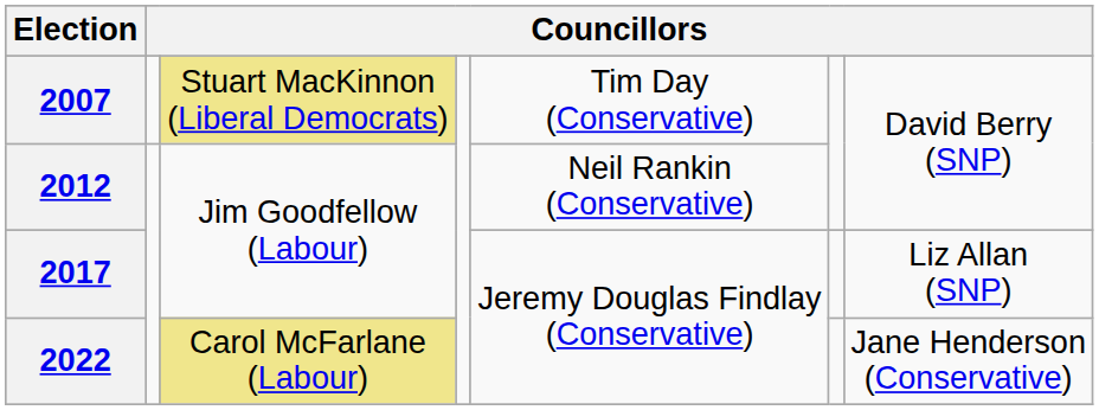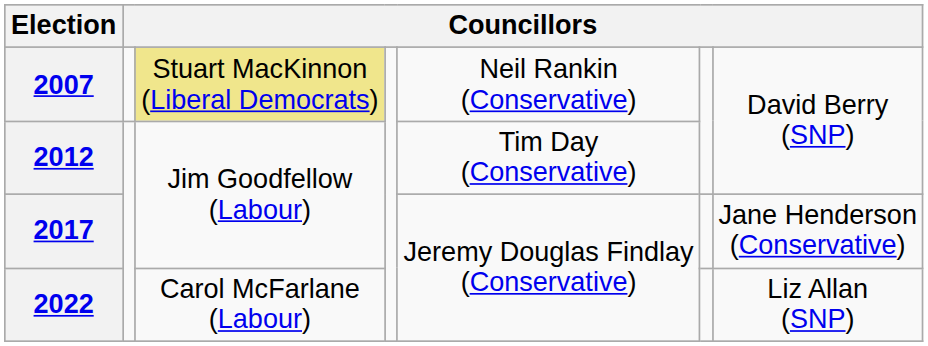2007 | column 5: Tim Day (Conservative) -> Neil Rankin (Conservative)
2012 | column 5: Neil Rankin (Conservative) -> Tim Day (Conservative)
2017 | column 7: Liz Allan (SNP) -> Jane Henderson (Conservative)
2022 | column 3: khaki background -> no background
2022 | column 7: Jane Henderson (Conservative) -> Liz Allan (SNP)
